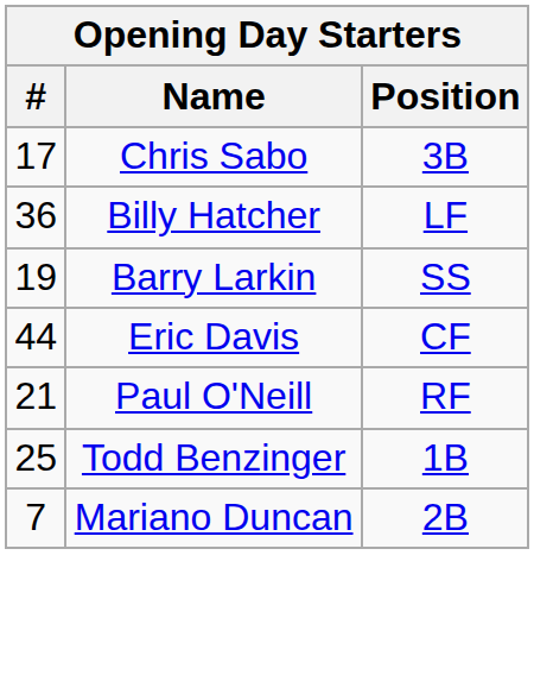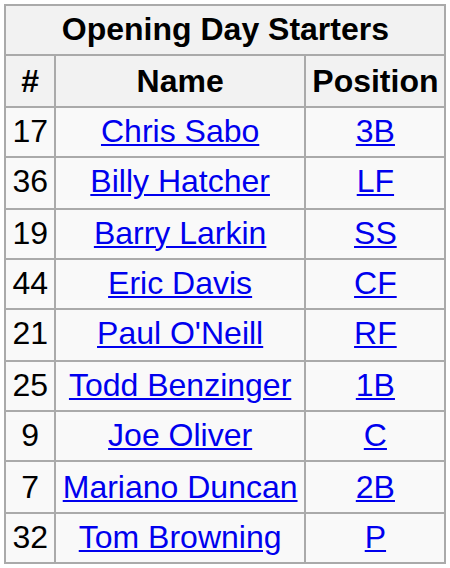+ row: 9 | Joe Oliver | C
+ row: 32 | Tom Browning | P
